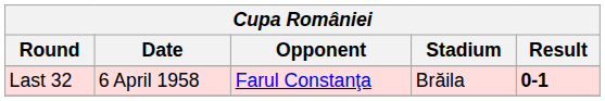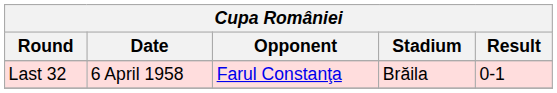Last 32 | Result: bold -> normal
